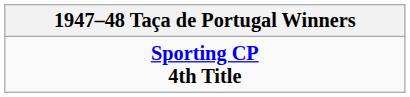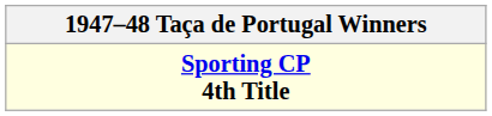row 2 | column 1: no background -> lightyellow background
